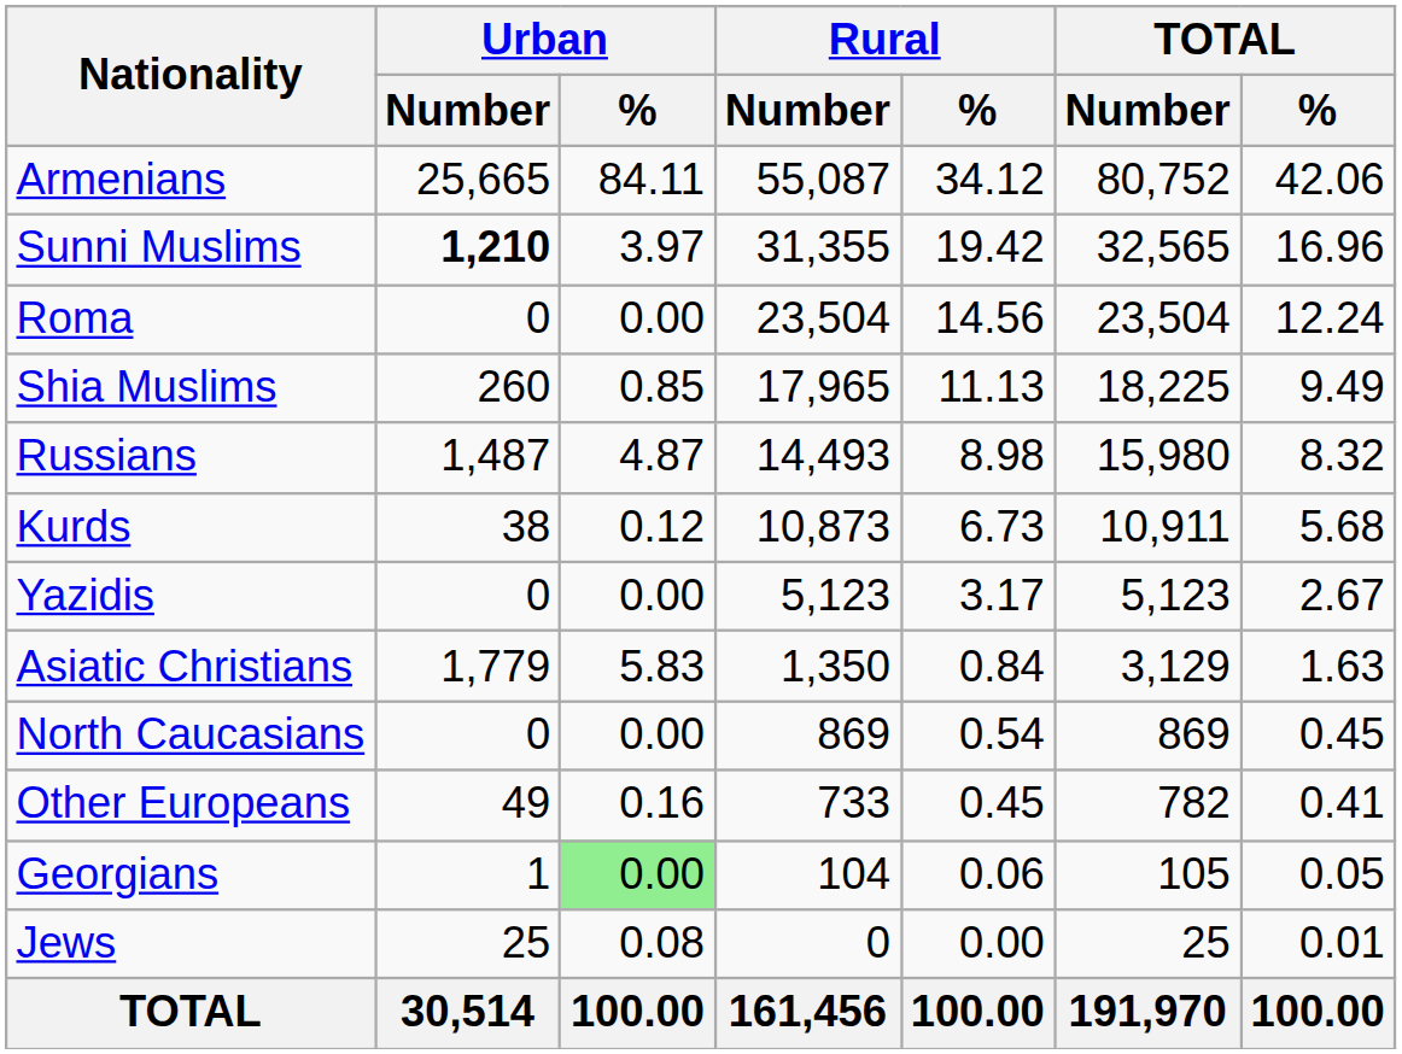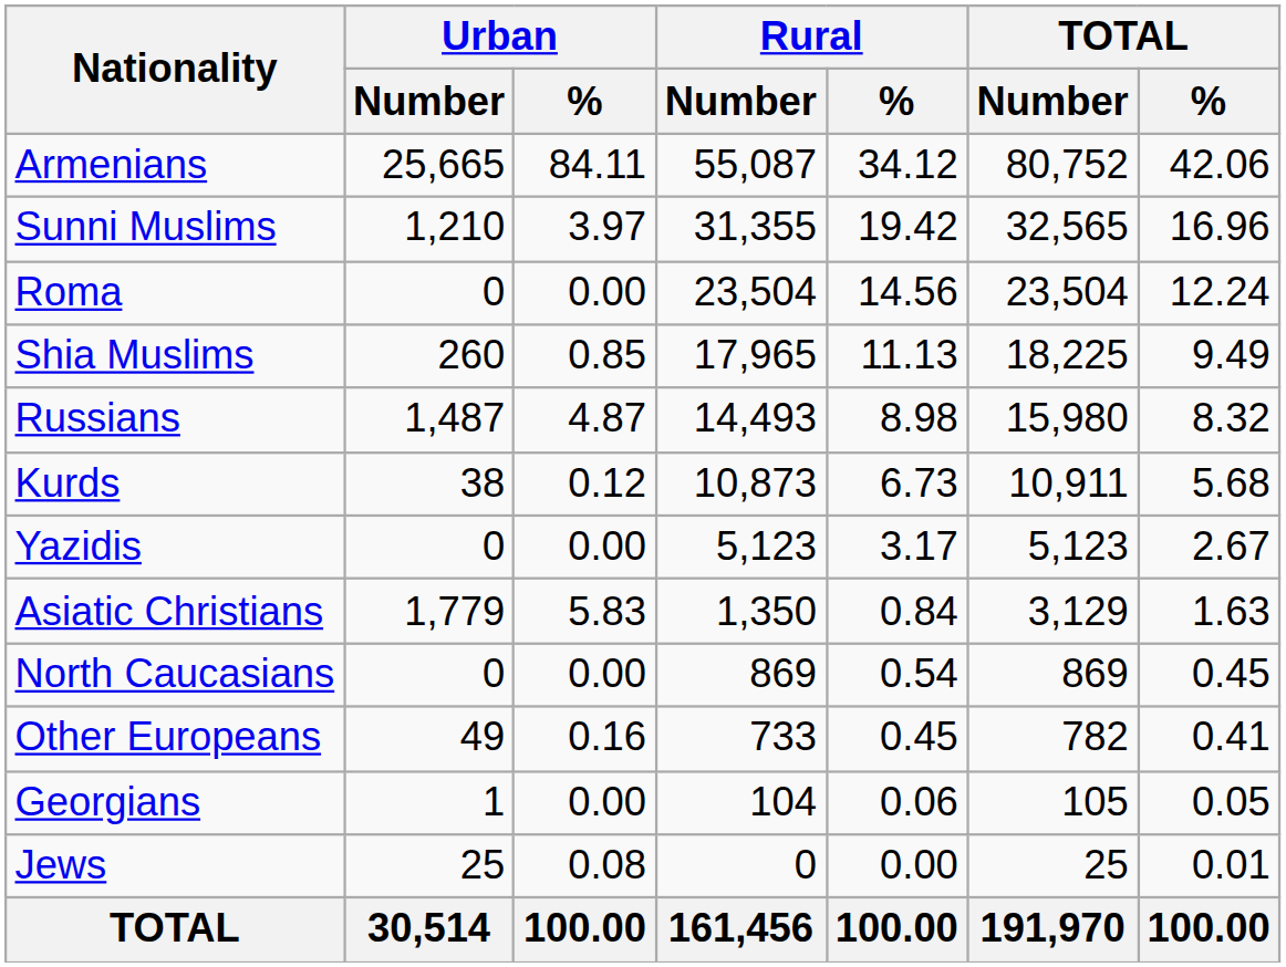Sunni Muslims | Urban / Number: bold -> normal
Georgians | Urban / %: lightgreen background -> no background
